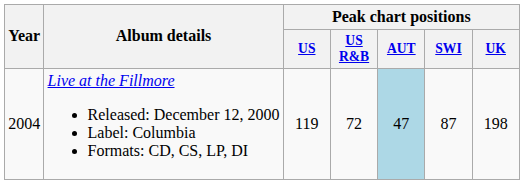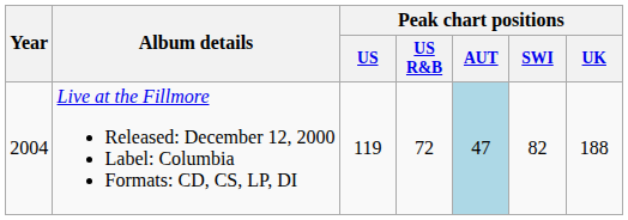row 3 | Peak chart positions / SWI: 87 -> 82
row 3 | Peak chart positions / UK: 198 -> 188
